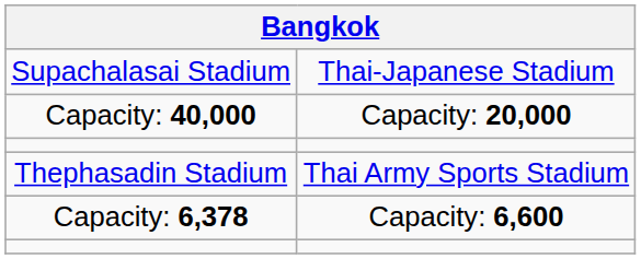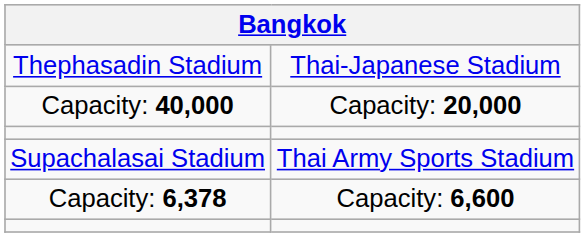row 2 | column 1: Supachalasai Stadium -> Thephasadin Stadium
row 5 | column 1: Thephasadin Stadium -> Supachalasai Stadium
